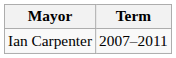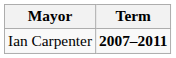Ian Carpenter | Term: normal -> bold
